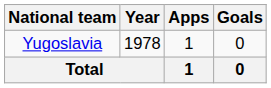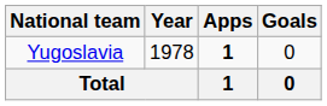Yugoslavia | Apps: normal -> bold
